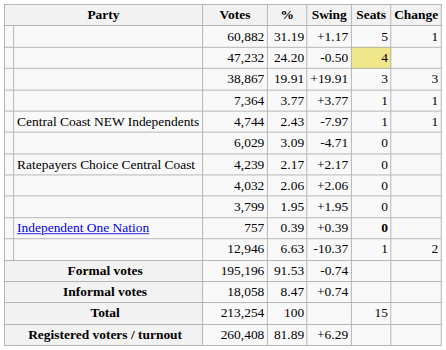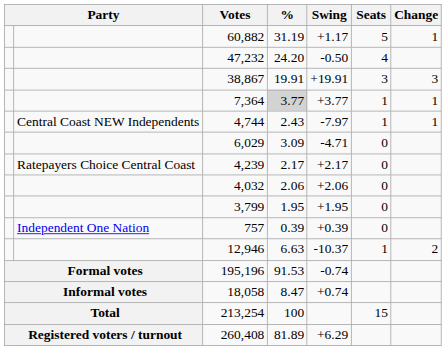47,232 | Seats: khaki background -> no background
7,364 | %: no background -> lightgrey background
757 | Seats: bold -> normal
